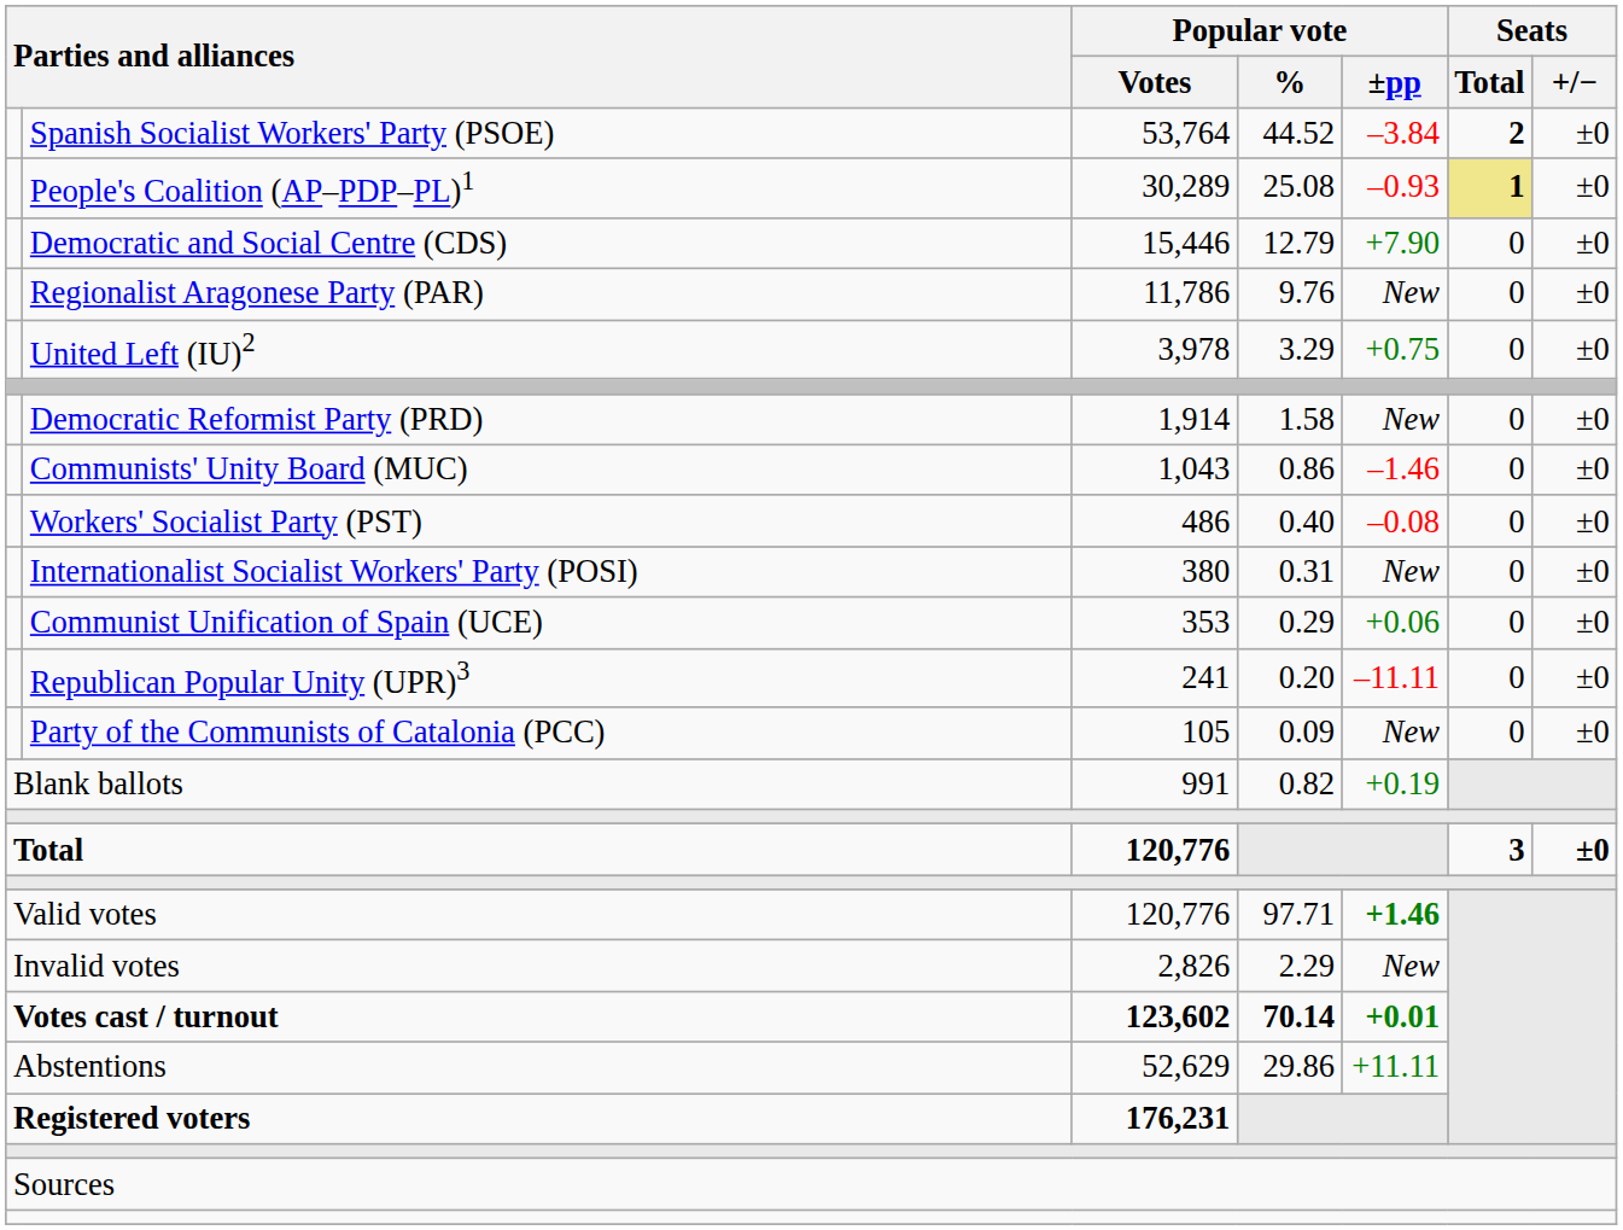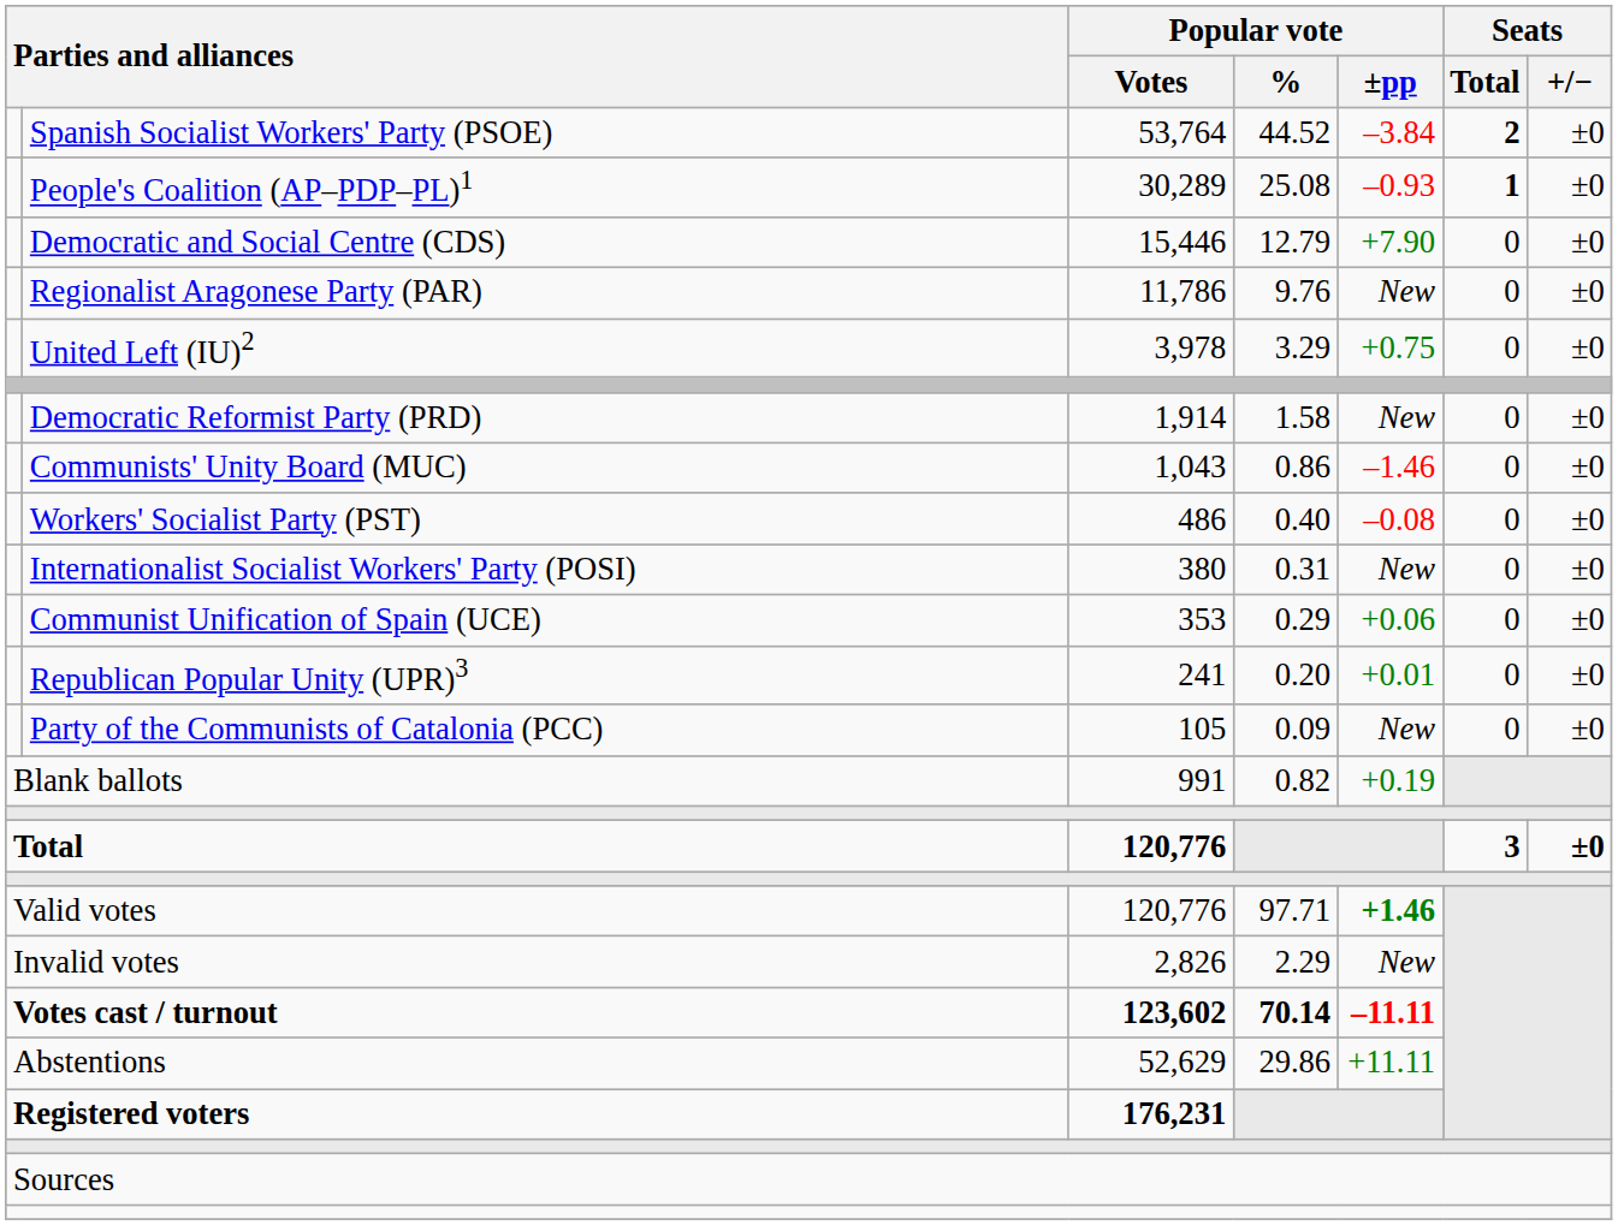People's Coalition (AP–PDP–PL)1 | Seats / Total: khaki background -> no background
Republican Popular Unity (UPR)3 | Popular vote / ±pp: –11.11 -> +0.01
Votes cast / turnout | Popular vote / ±pp: +0.01 -> –11.11
